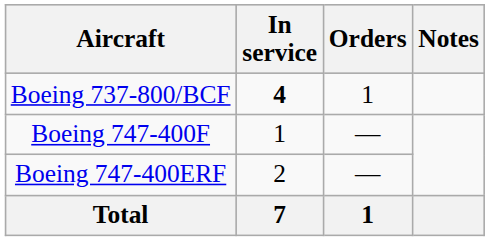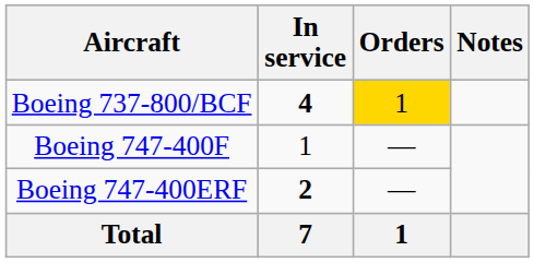Boeing 737-800/BCF | Orders: no background -> gold background
Boeing 747-400ERF | In service: normal -> bold
